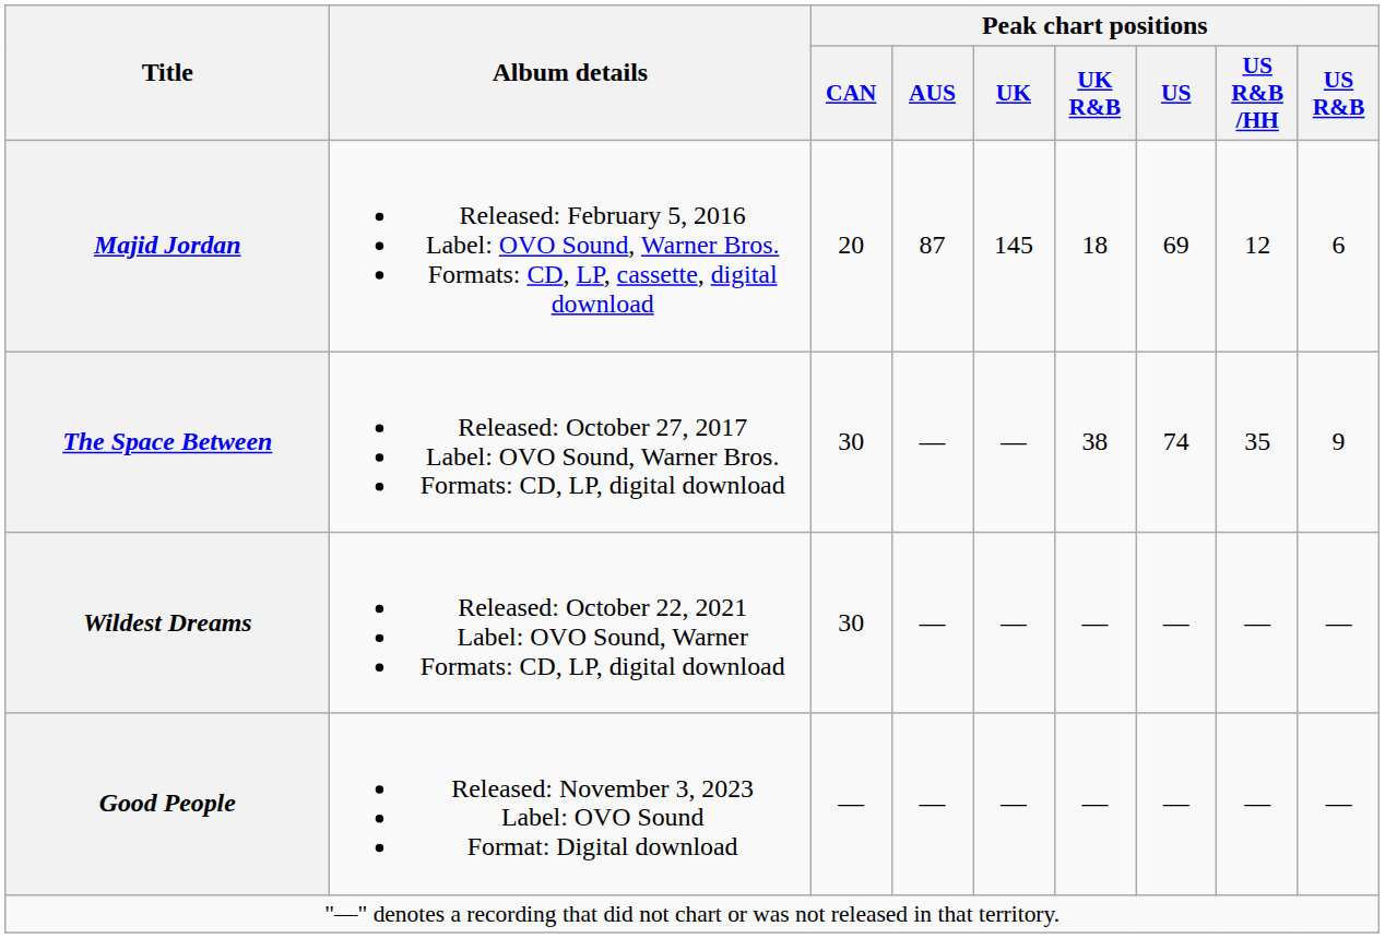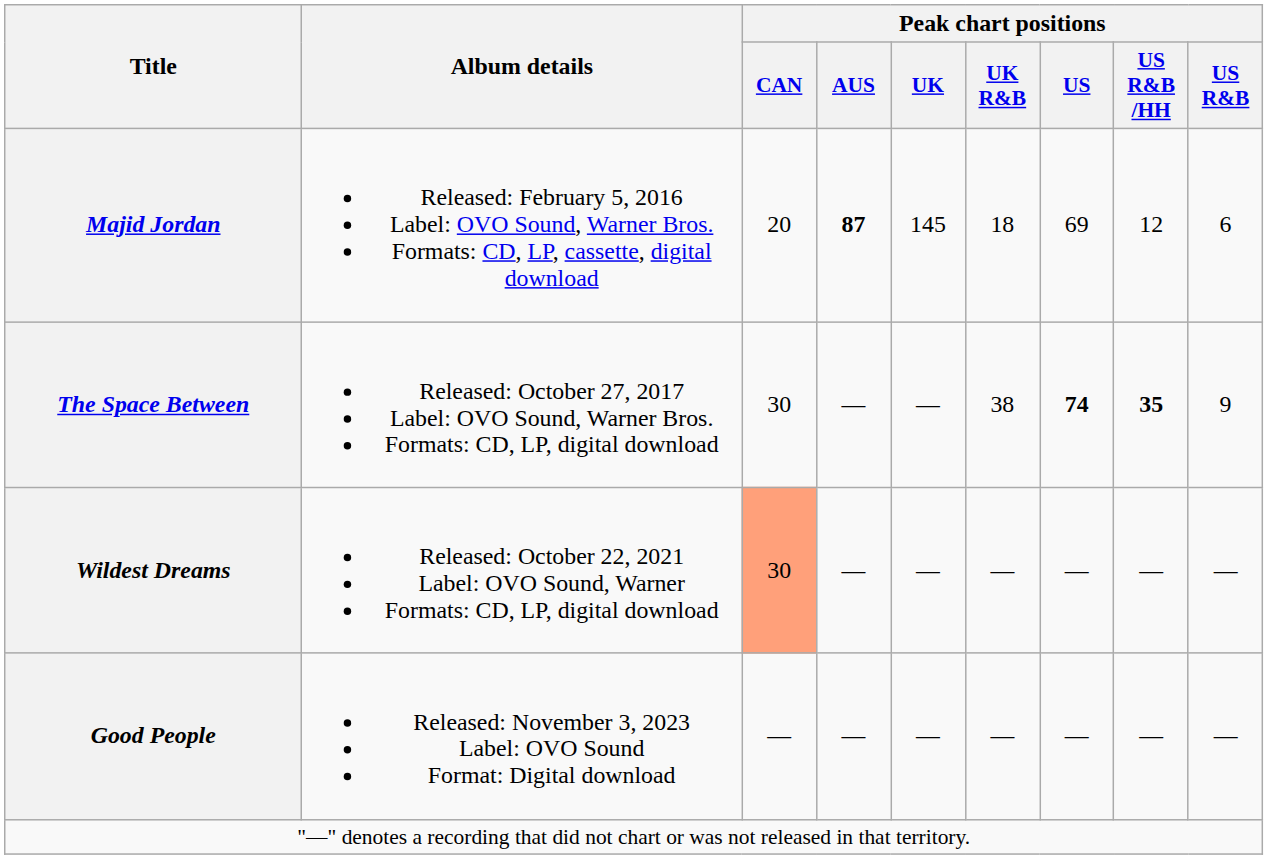Majid Jordan | Peak chart positions / AUS: normal -> bold
The Space Between | Peak chart positions / US: normal -> bold
The Space Between | Peak chart positions / US R&B /HH: normal -> bold
Wildest Dreams | Peak chart positions / CAN: no background -> lightsalmon background
